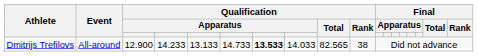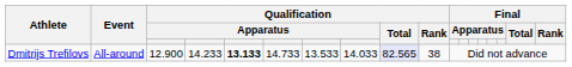row 4 | column 5: normal -> bold
row 4 | column 7: bold -> normal
row 4 | Qualification / Total: no background -> lavender background
